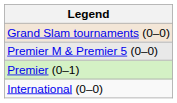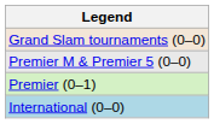row 5 | column 1: no background -> lightblue background
